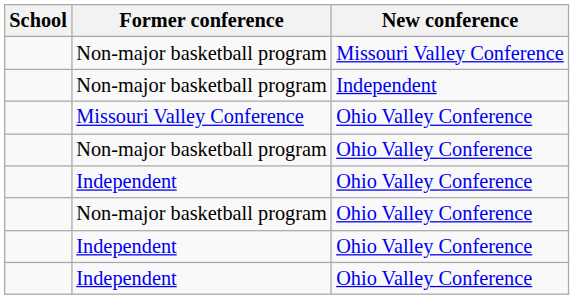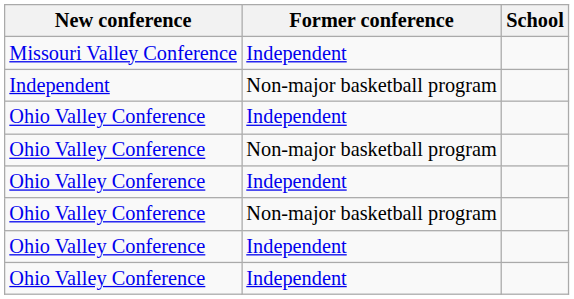columns swapped: School <-> New conference
row 2 | Former conference: Non-major basketball program -> Independent
row 4 | Former conference: Missouri Valley Conference -> Independent
